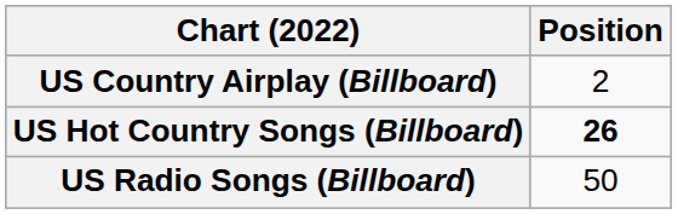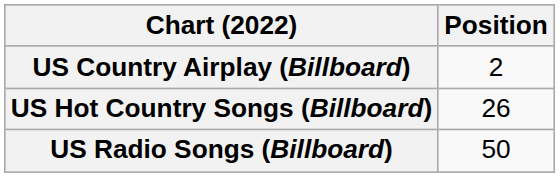US Hot Country Songs (Billboard) | Position: bold -> normal
